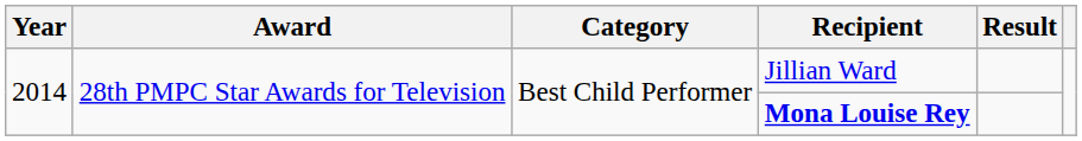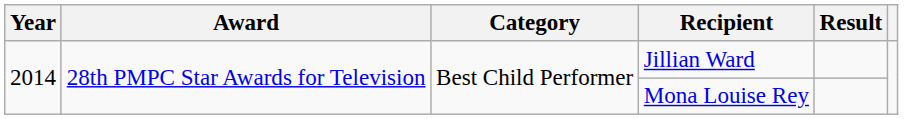Mona Louise Rey | Recipient: bold -> normal
